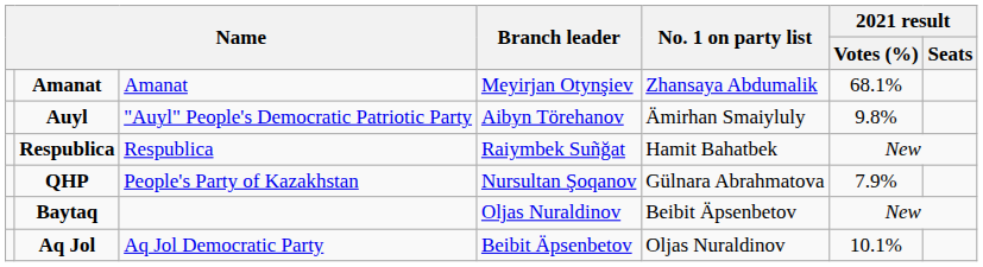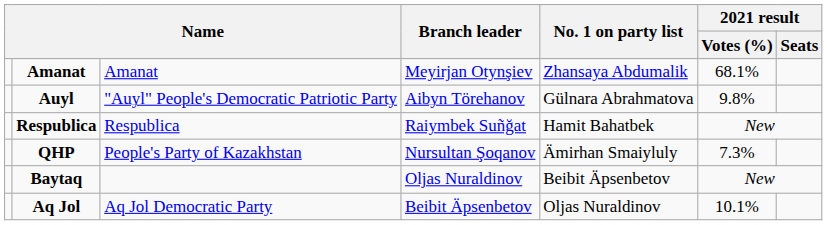Auyl | No. 1 on party list: Ämirhan Smaiyluly -> Gülnara Abrahmatova
QHP | No. 1 on party list: Gülnara Abrahmatova -> Ämirhan Smaiyluly
QHP | 2021 result / Votes (%): 7.9% -> 7.3%
